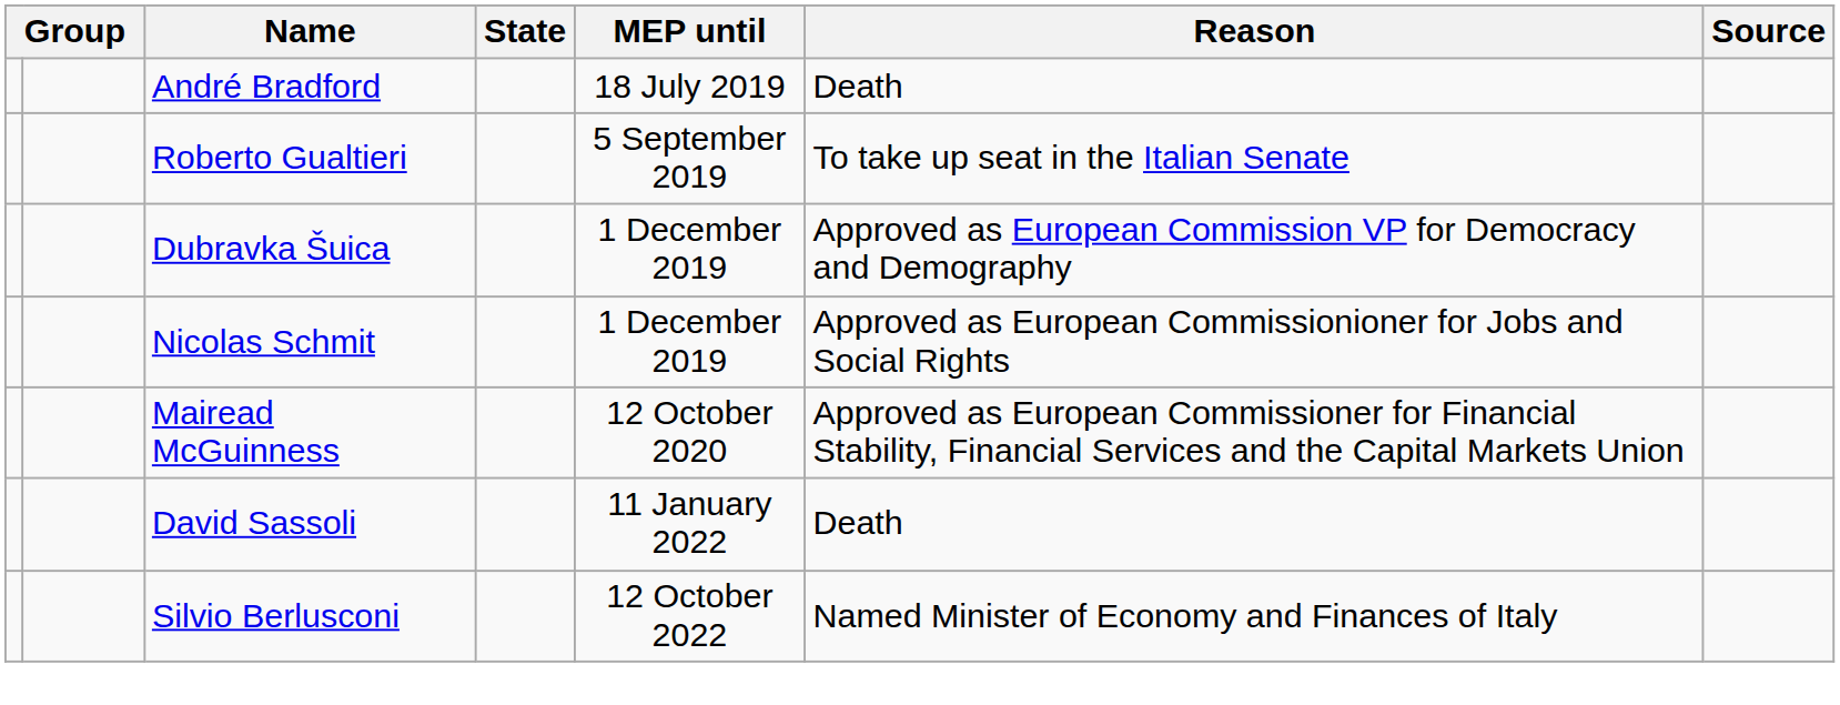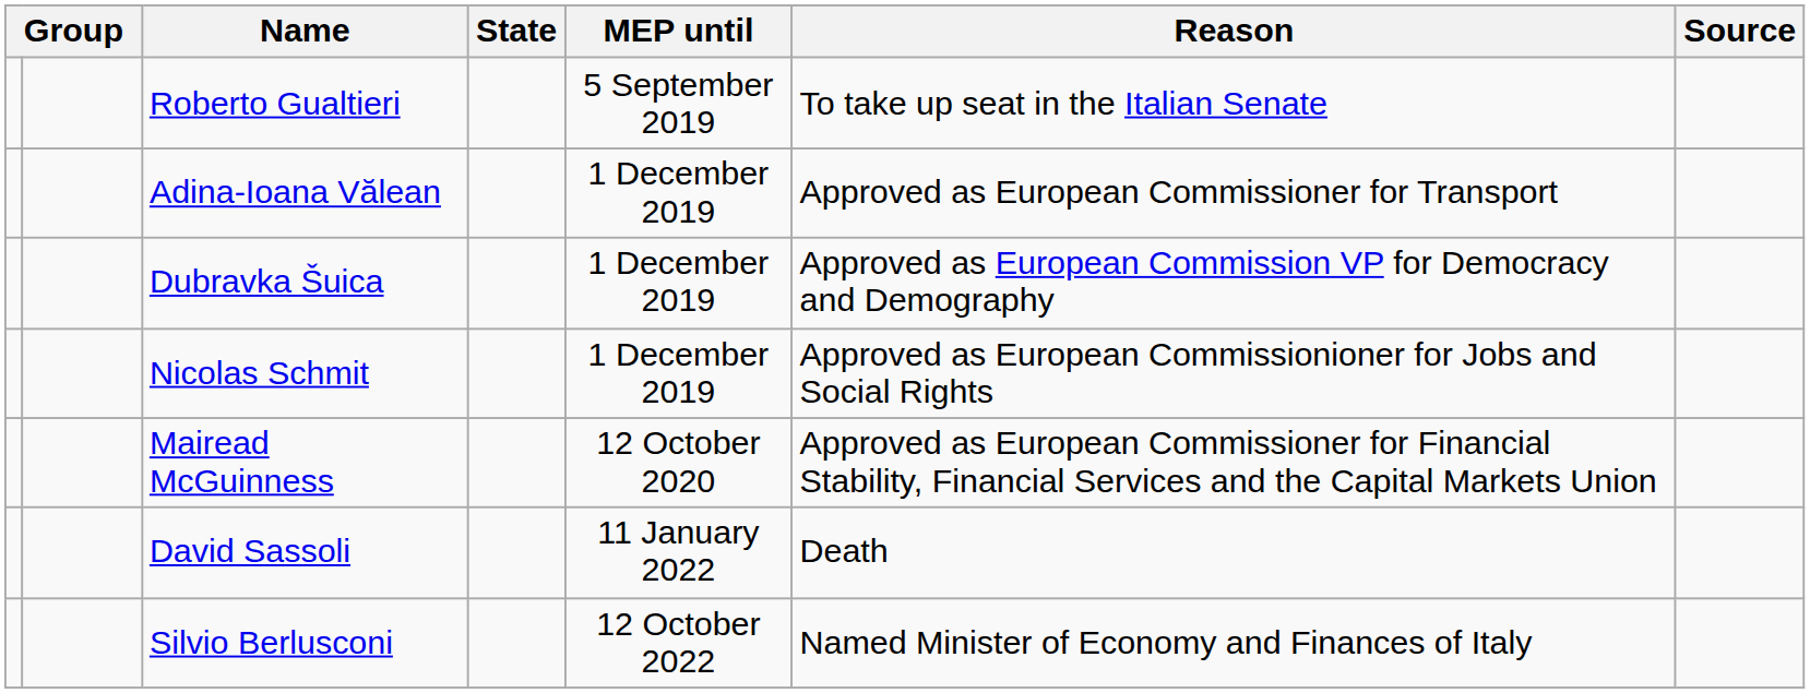- row: André Bradford | 18 July 2019 | Death
+ row: Adina-Ioana Vălean | 1 December 2019 | Approved as European Commissioner for Transport
